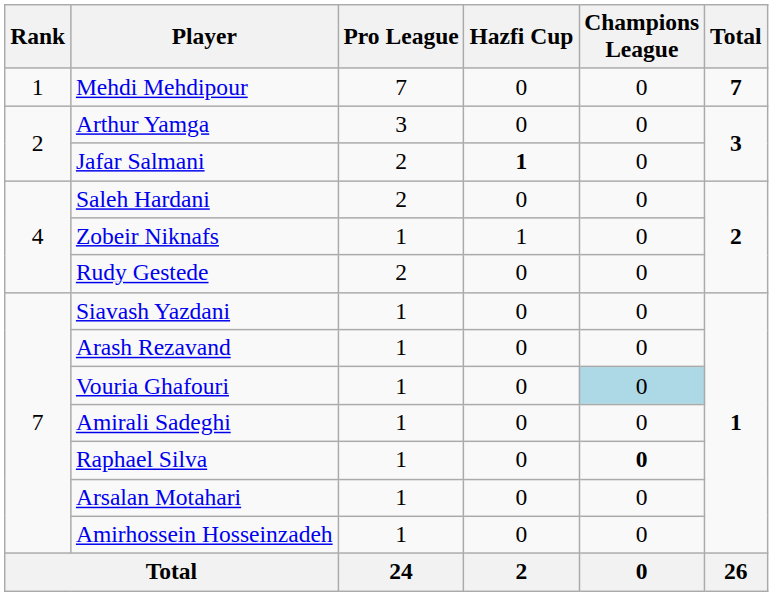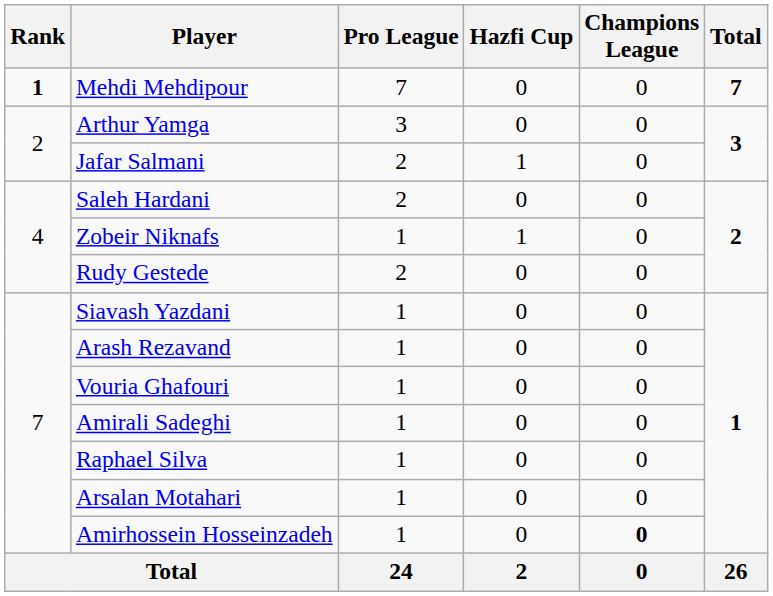Mehdi Mehdipour | Rank: normal -> bold
Jafar Salmani | Hazfi Cup: bold -> normal
Vouria Ghafouri | Champions League: lightblue background -> no background
Raphael Silva | Champions League: bold -> normal
Amirhossein Hosseinzadeh | Champions League: normal -> bold
